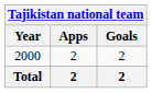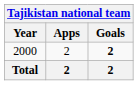2000 | Goals: normal -> bold
